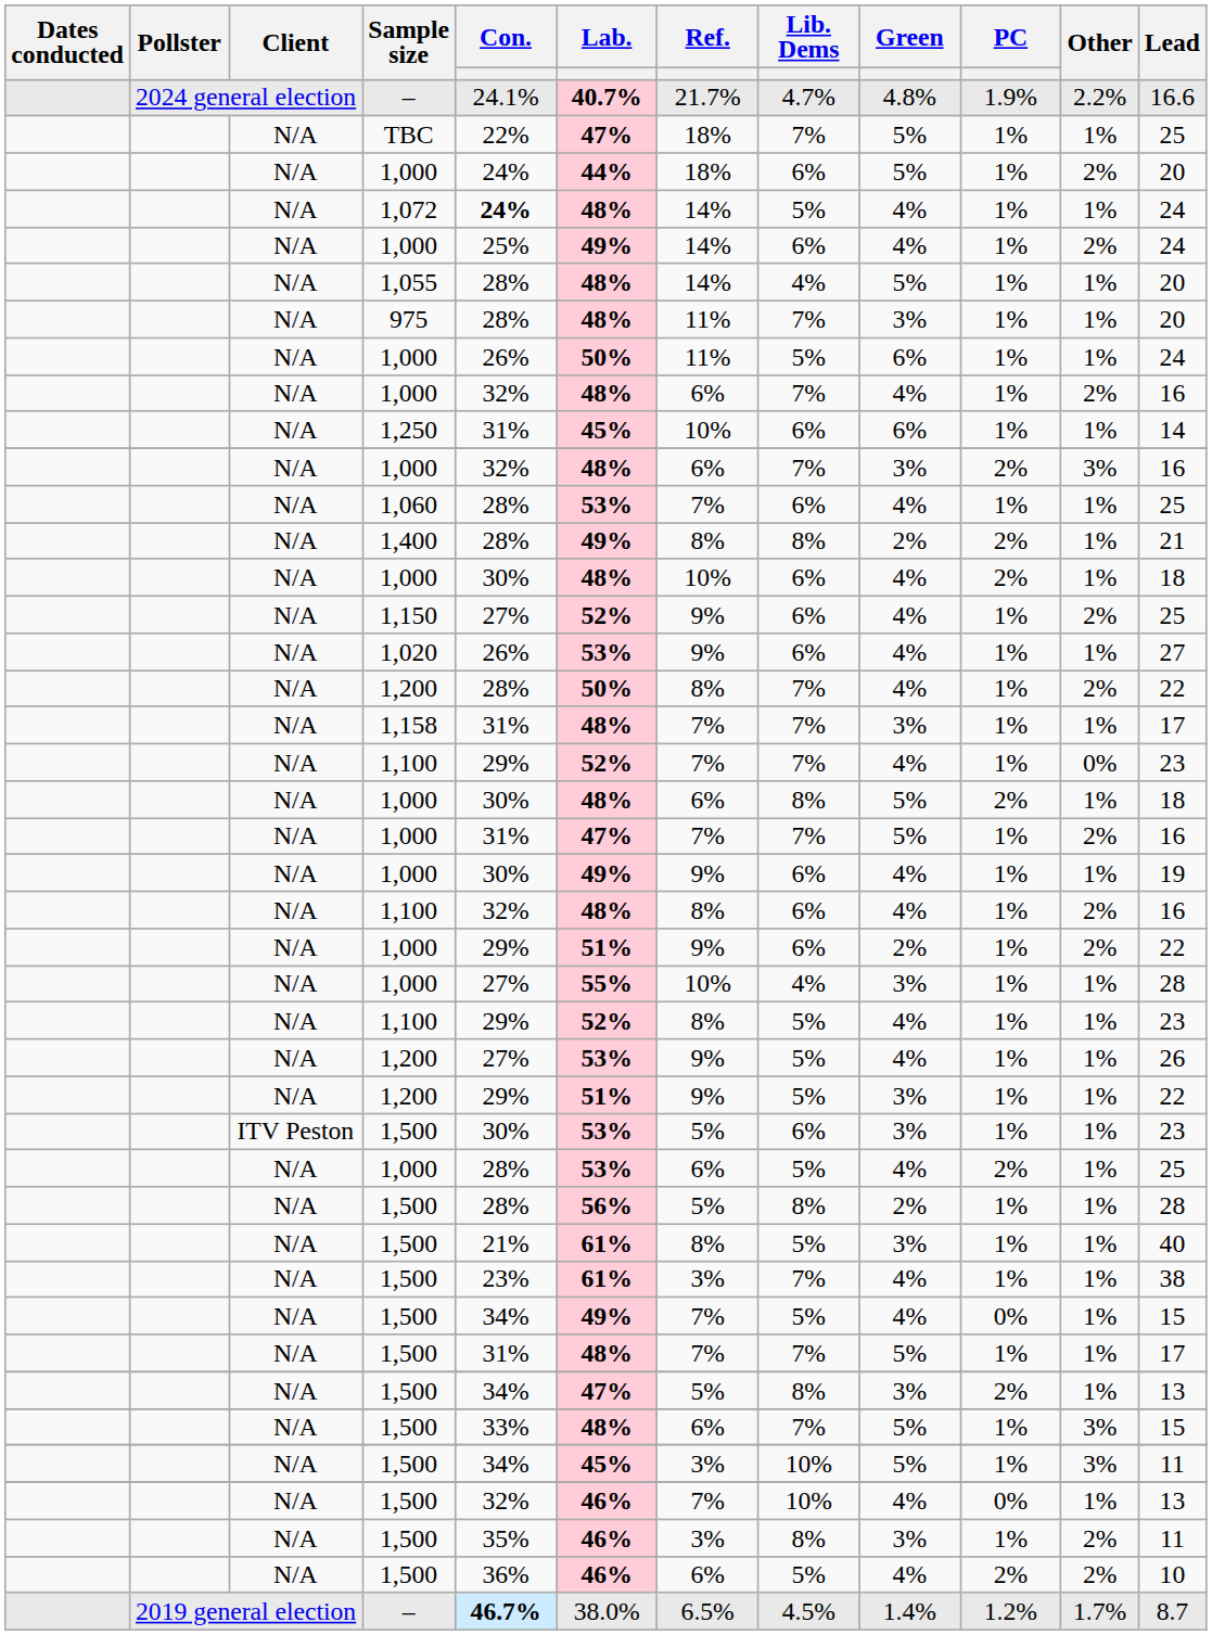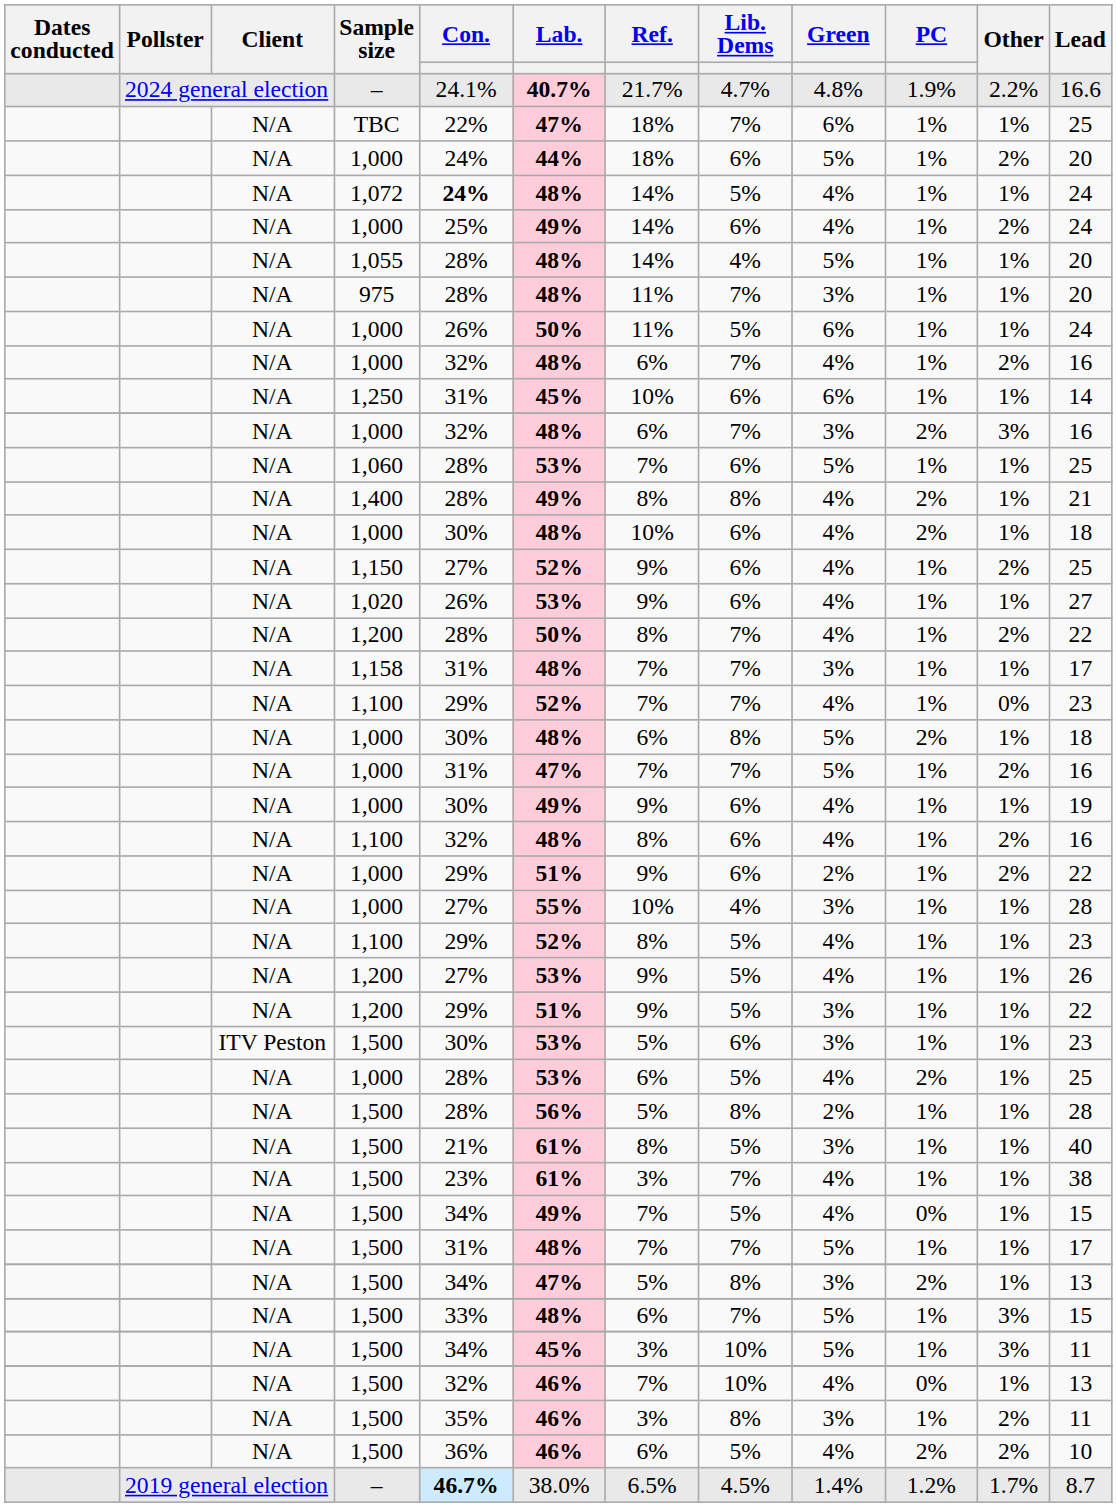TBC | Green: 5% -> 6%
1,060 | Green: 4% -> 5%
1,400 | Green: 2% -> 4%
